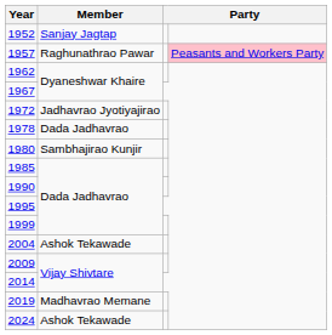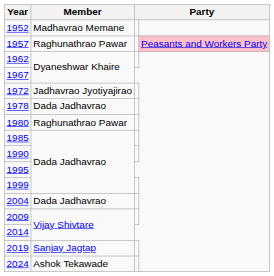1952 | Member: Sanjay Jagtap -> Madhavrao Memane
1980 | Member: Sambhajirao Kunjir -> Raghunathrao Pawar
2004 | Member: Ashok Tekawade -> Dada Jadhavrao
2019 | Member: Madhavrao Memane -> Sanjay Jagtap
